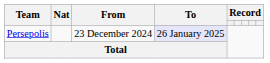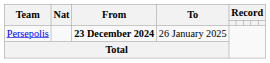Persepolis | From: normal -> bold
Persepolis | To: lavender background -> no background
